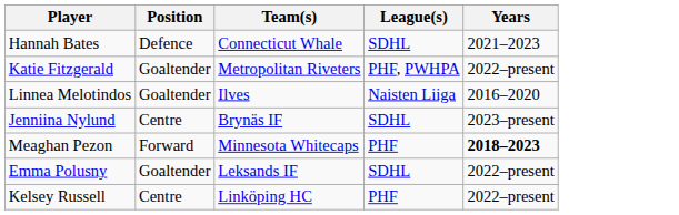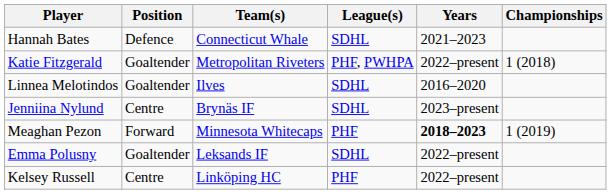+ column: Championships | 1 (2018) | 1 (2019)
Linnea Melotindos | League(s): Naisten Liiga -> SDHL
